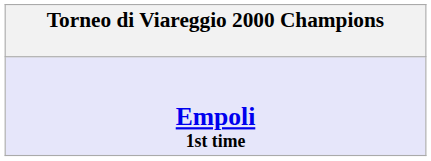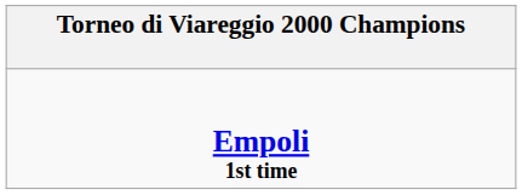row 2 | column 1: lavender background -> no background
